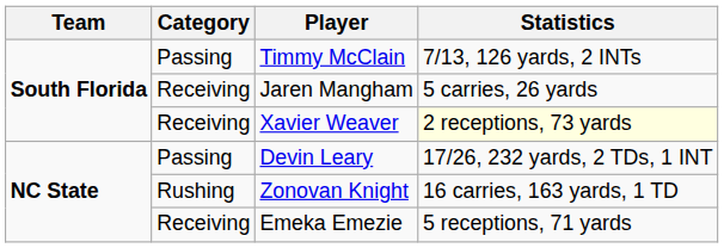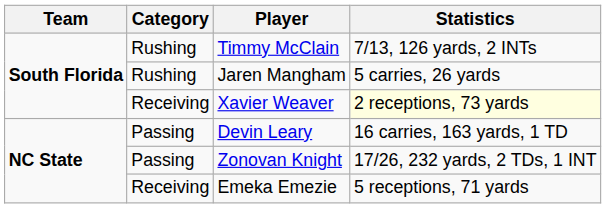Timmy McClain | Category: Passing -> Rushing
Jaren Mangham | Category: Receiving -> Rushing
Devin Leary | Statistics: 17/26, 232 yards, 2 TDs, 1 INT -> 16 carries, 163 yards, 1 TD
Zonovan Knight | Category: Rushing -> Passing
Zonovan Knight | Statistics: 16 carries, 163 yards, 1 TD -> 17/26, 232 yards, 2 TDs, 1 INT
